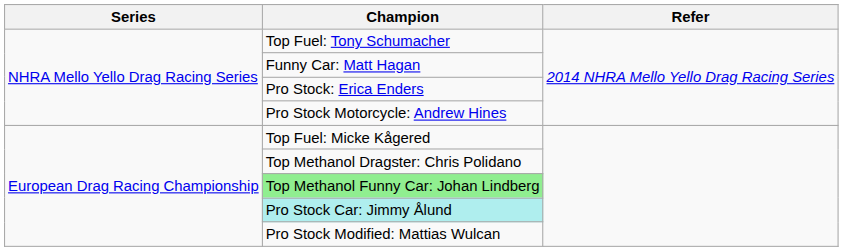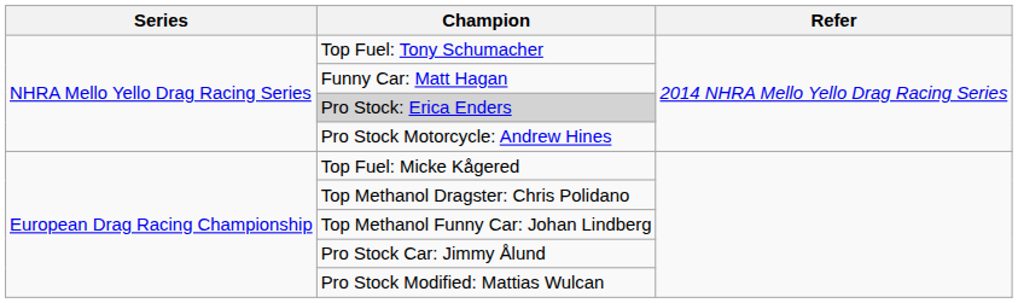Pro Stock: Erica Enders | Champion: no background -> lightgrey background
Top Methanol Funny Car: Johan Lindberg | Champion: lightgreen background -> no background
Pro Stock Car: Jimmy Ålund | Champion: paleturquoise background -> no background
